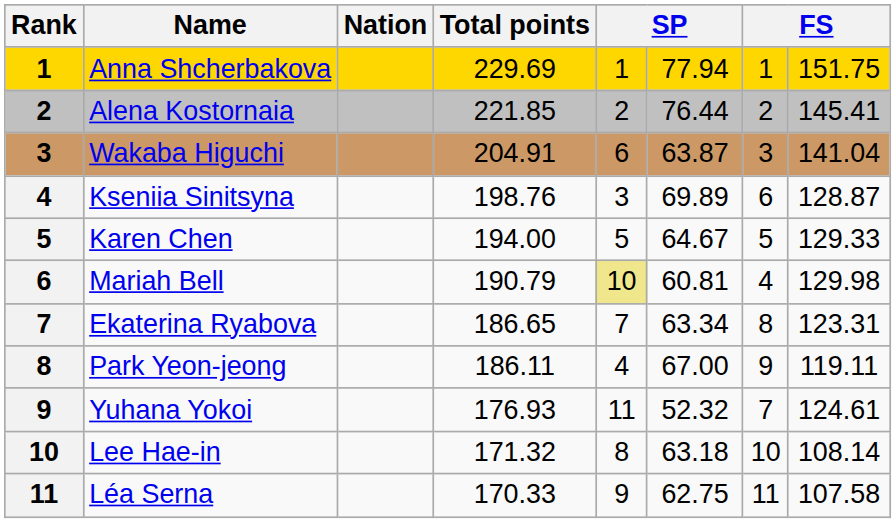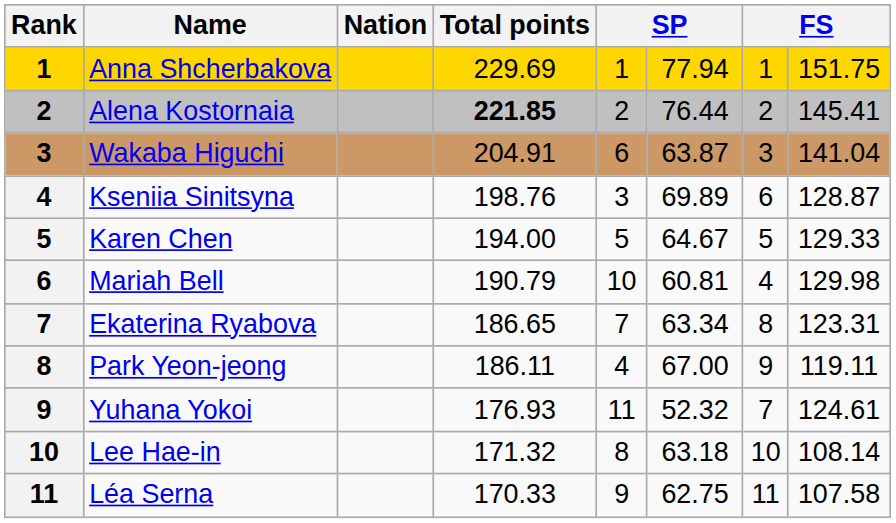Alena Kostornaia | Total points: normal -> bold
Mariah Bell | column 5: khaki background -> no background
